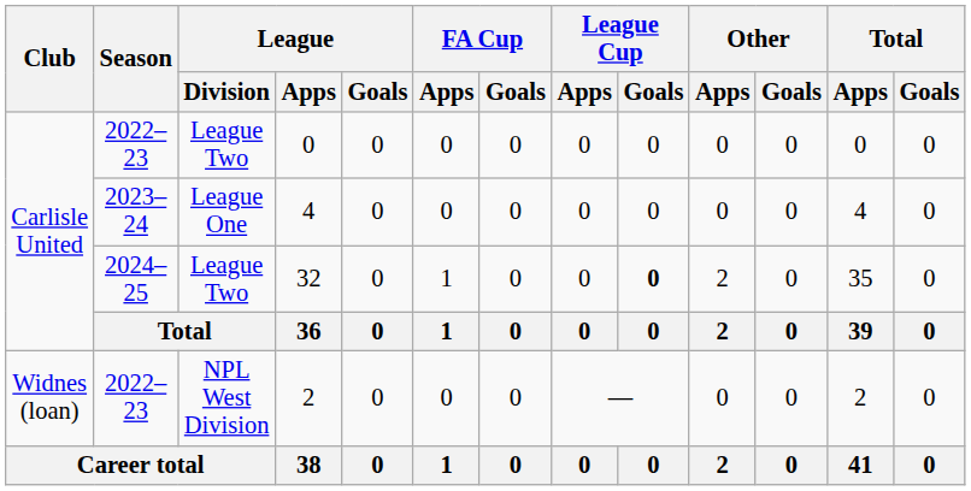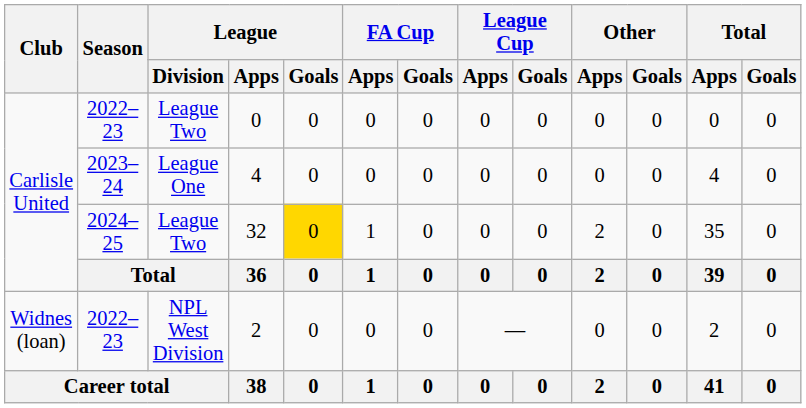32 | League / Goals: no background -> gold background
32 | League Cup / Goals: bold -> normal
